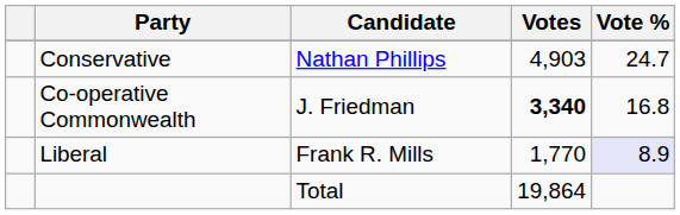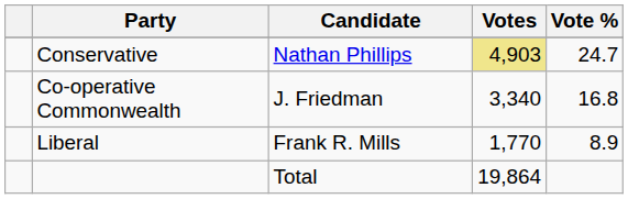Conservative | Votes: no background -> khaki background
Co-operative Commonwealth | Votes: bold -> normal
Liberal | Vote %: lavender background -> no background
